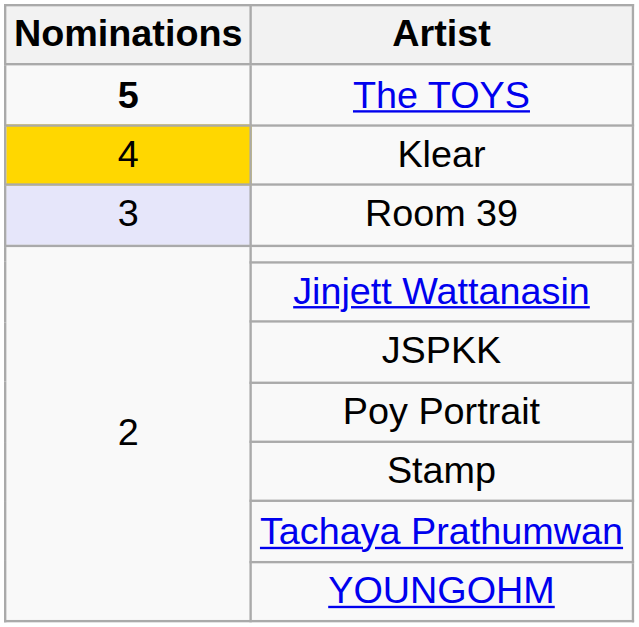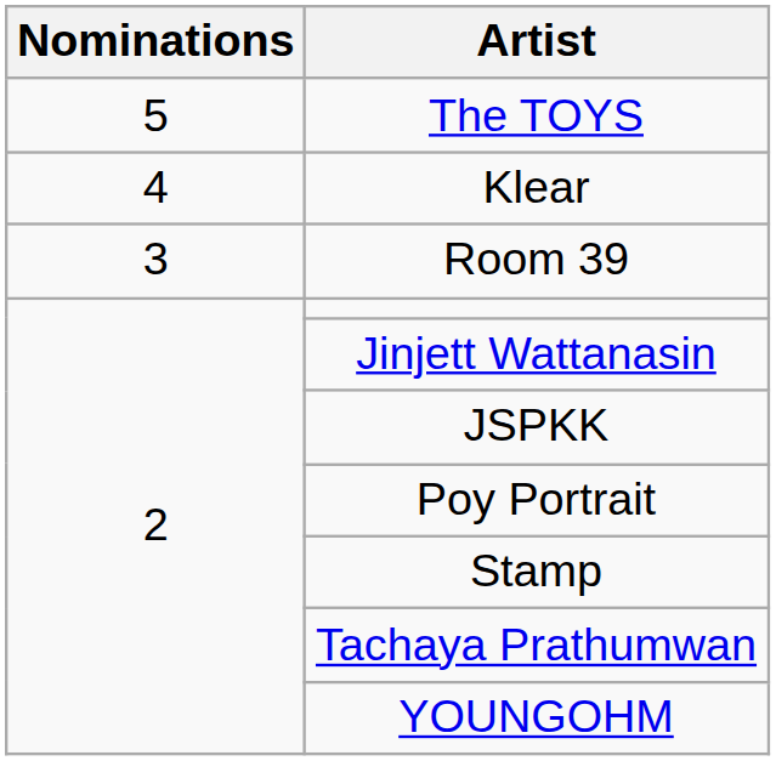The TOYS | Nominations: bold -> normal
Klear | Nominations: gold background -> no background
Room 39 | Nominations: lavender background -> no background
